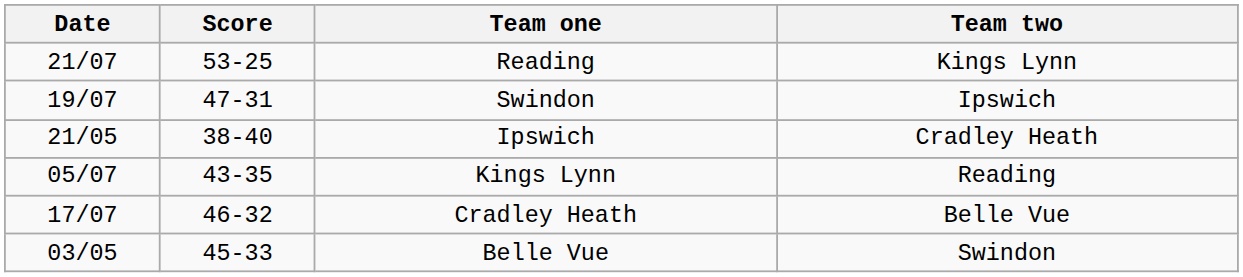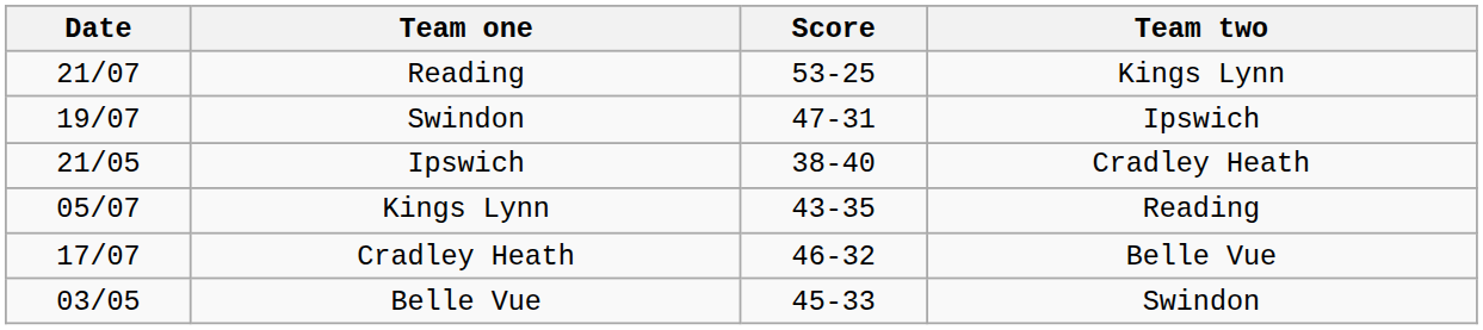columns swapped: Team one <-> Score
